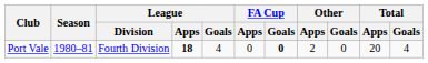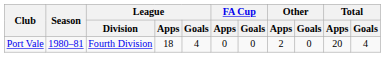Port Vale | League / Apps: bold -> normal
Port Vale | FA Cup / Goals: bold -> normal
